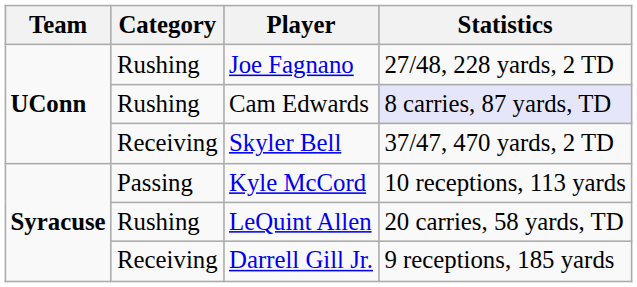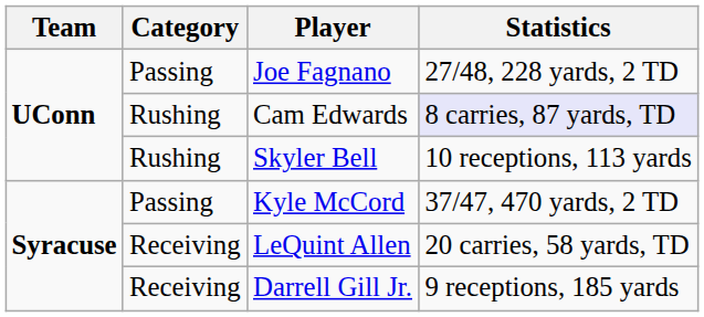Joe Fagnano | Category: Rushing -> Passing
Skyler Bell | Category: Receiving -> Rushing
Skyler Bell | Statistics: 37/47, 470 yards, 2 TD -> 10 receptions, 113 yards
Kyle McCord | Statistics: 10 receptions, 113 yards -> 37/47, 470 yards, 2 TD
LeQuint Allen | Category: Rushing -> Receiving
